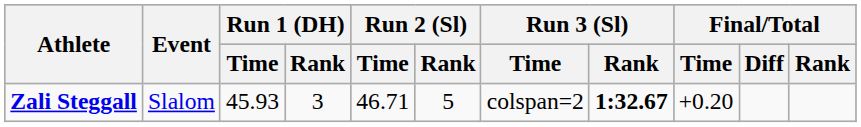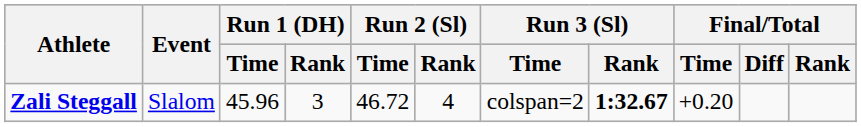Zali Steggall | Run 1 (DH) / Time: 45.93 -> 45.96
Zali Steggall | Run 2 (Sl) / Time: 46.71 -> 46.72
Zali Steggall | Run 2 (Sl) / Rank: 5 -> 4
